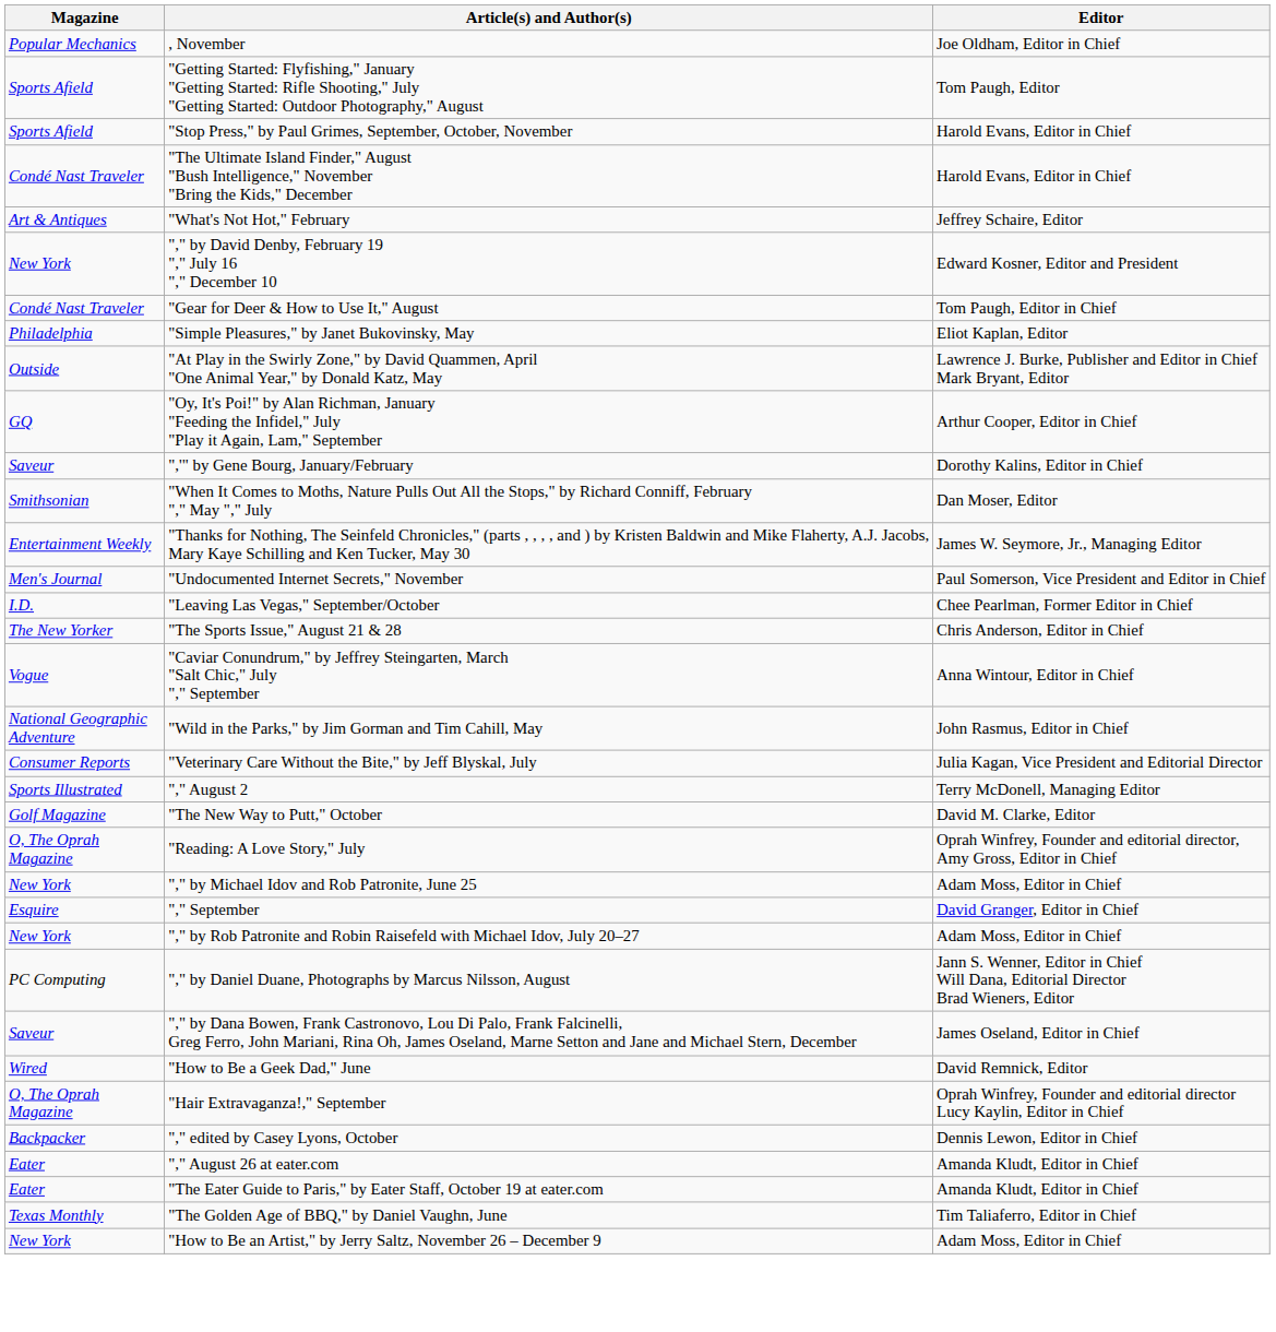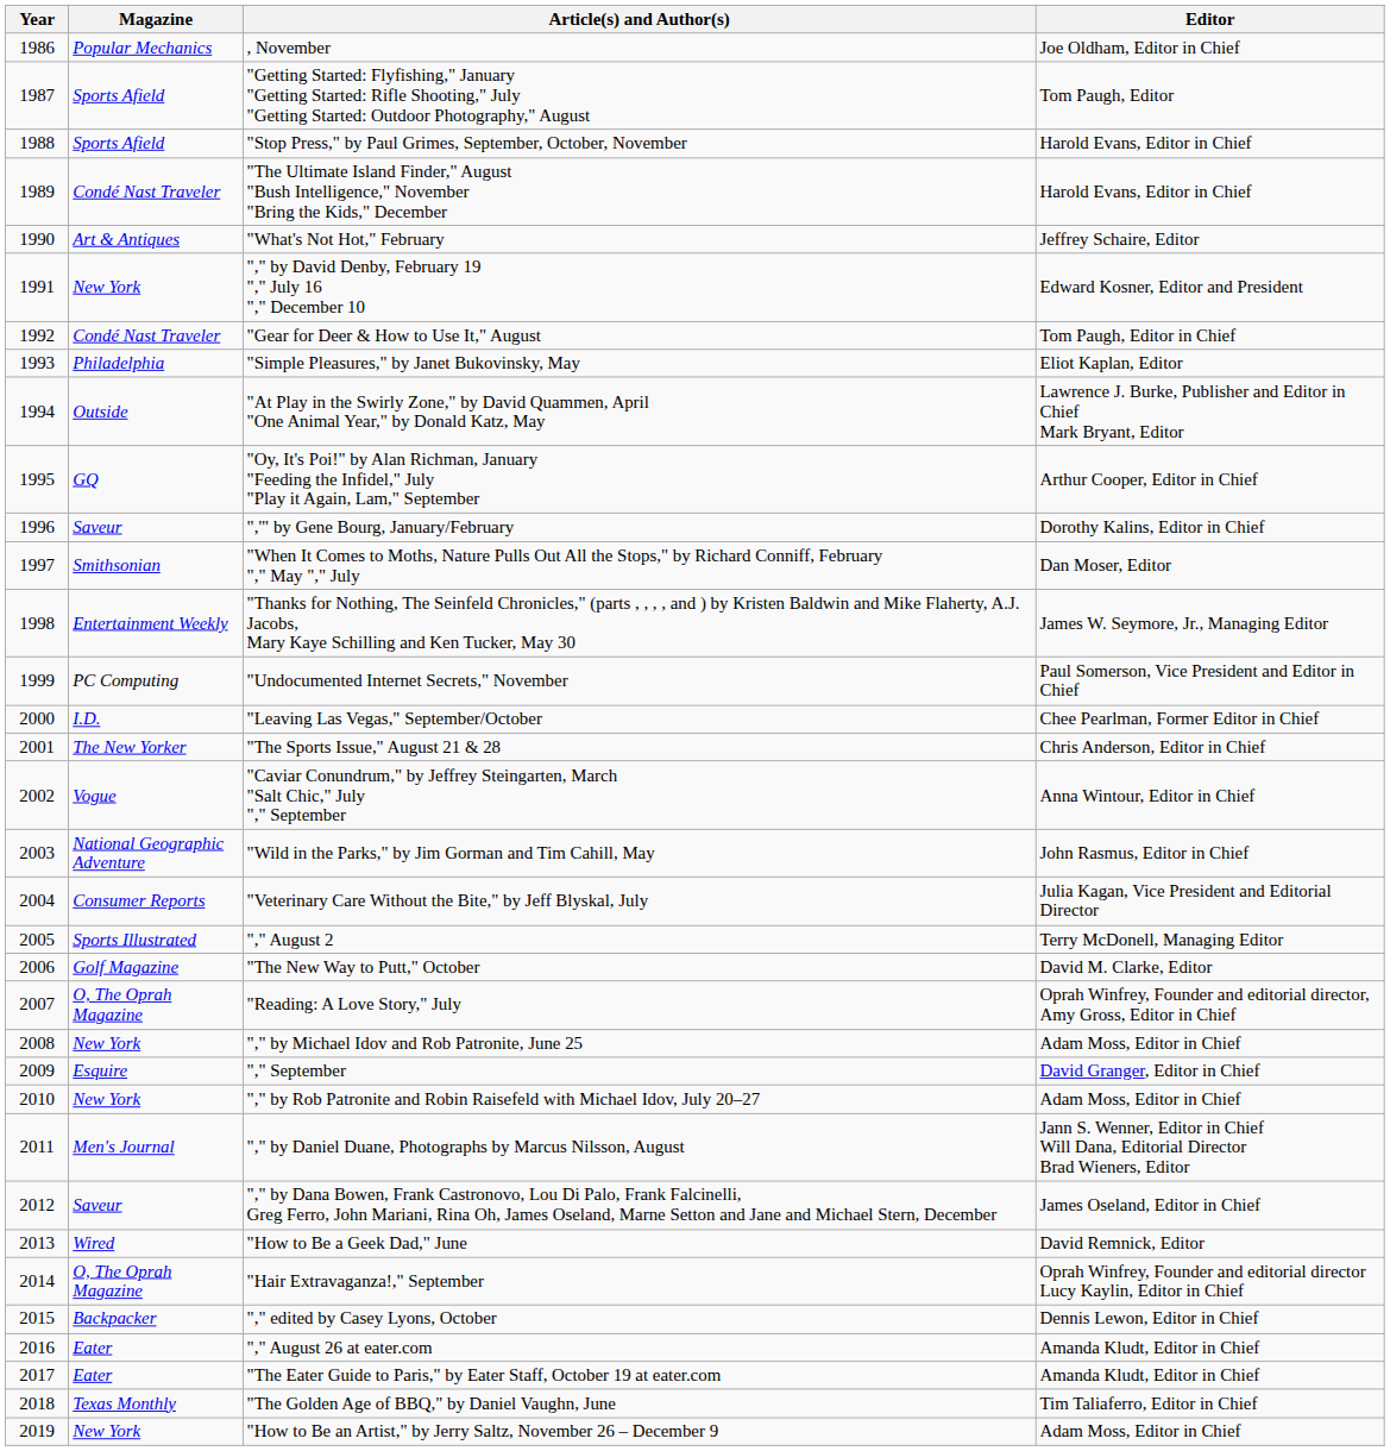+ column: Year | 1986 | 1987 | 1988 | 1989 | 1990 | 1991 | 1992 | 1993 | 1994 | 1995 | 1996 | 1997 | 1998 | 1999 | 2000 | 2001 | 2002 | 2003 | 2004 | 2005 | 2006 | 2007 | 2008 | 2009 | 2010 | 2011 | 2012 | 2013 | 2014 | 2015 | 2016 | 2017 | 2018 | 2019
"Undocumented Internet Secrets," November | Magazine: Men's Journal -> PC Computing
"," by Daniel Duane, Photographs by Marcus Nilsson, August | Magazine: PC Computing -> Men's Journal
